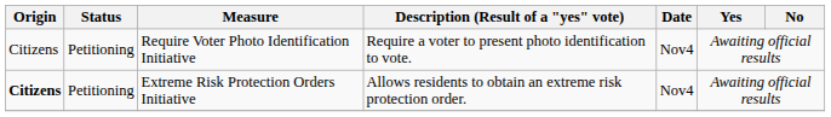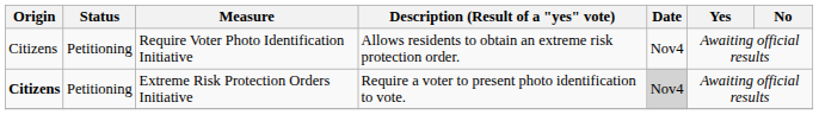Require Voter Photo Identification Initiative | Description (Result of a "yes" vote): Require a voter to present photo identification to vote. -> Allows residents to obtain an extreme risk protection order.
Extreme Risk Protection Orders Initiative | Description (Result of a "yes" vote): Allows residents to obtain an extreme risk protection order. -> Require a voter to present photo identification to vote.
Extreme Risk Protection Orders Initiative | Date: no background -> lightgrey background
